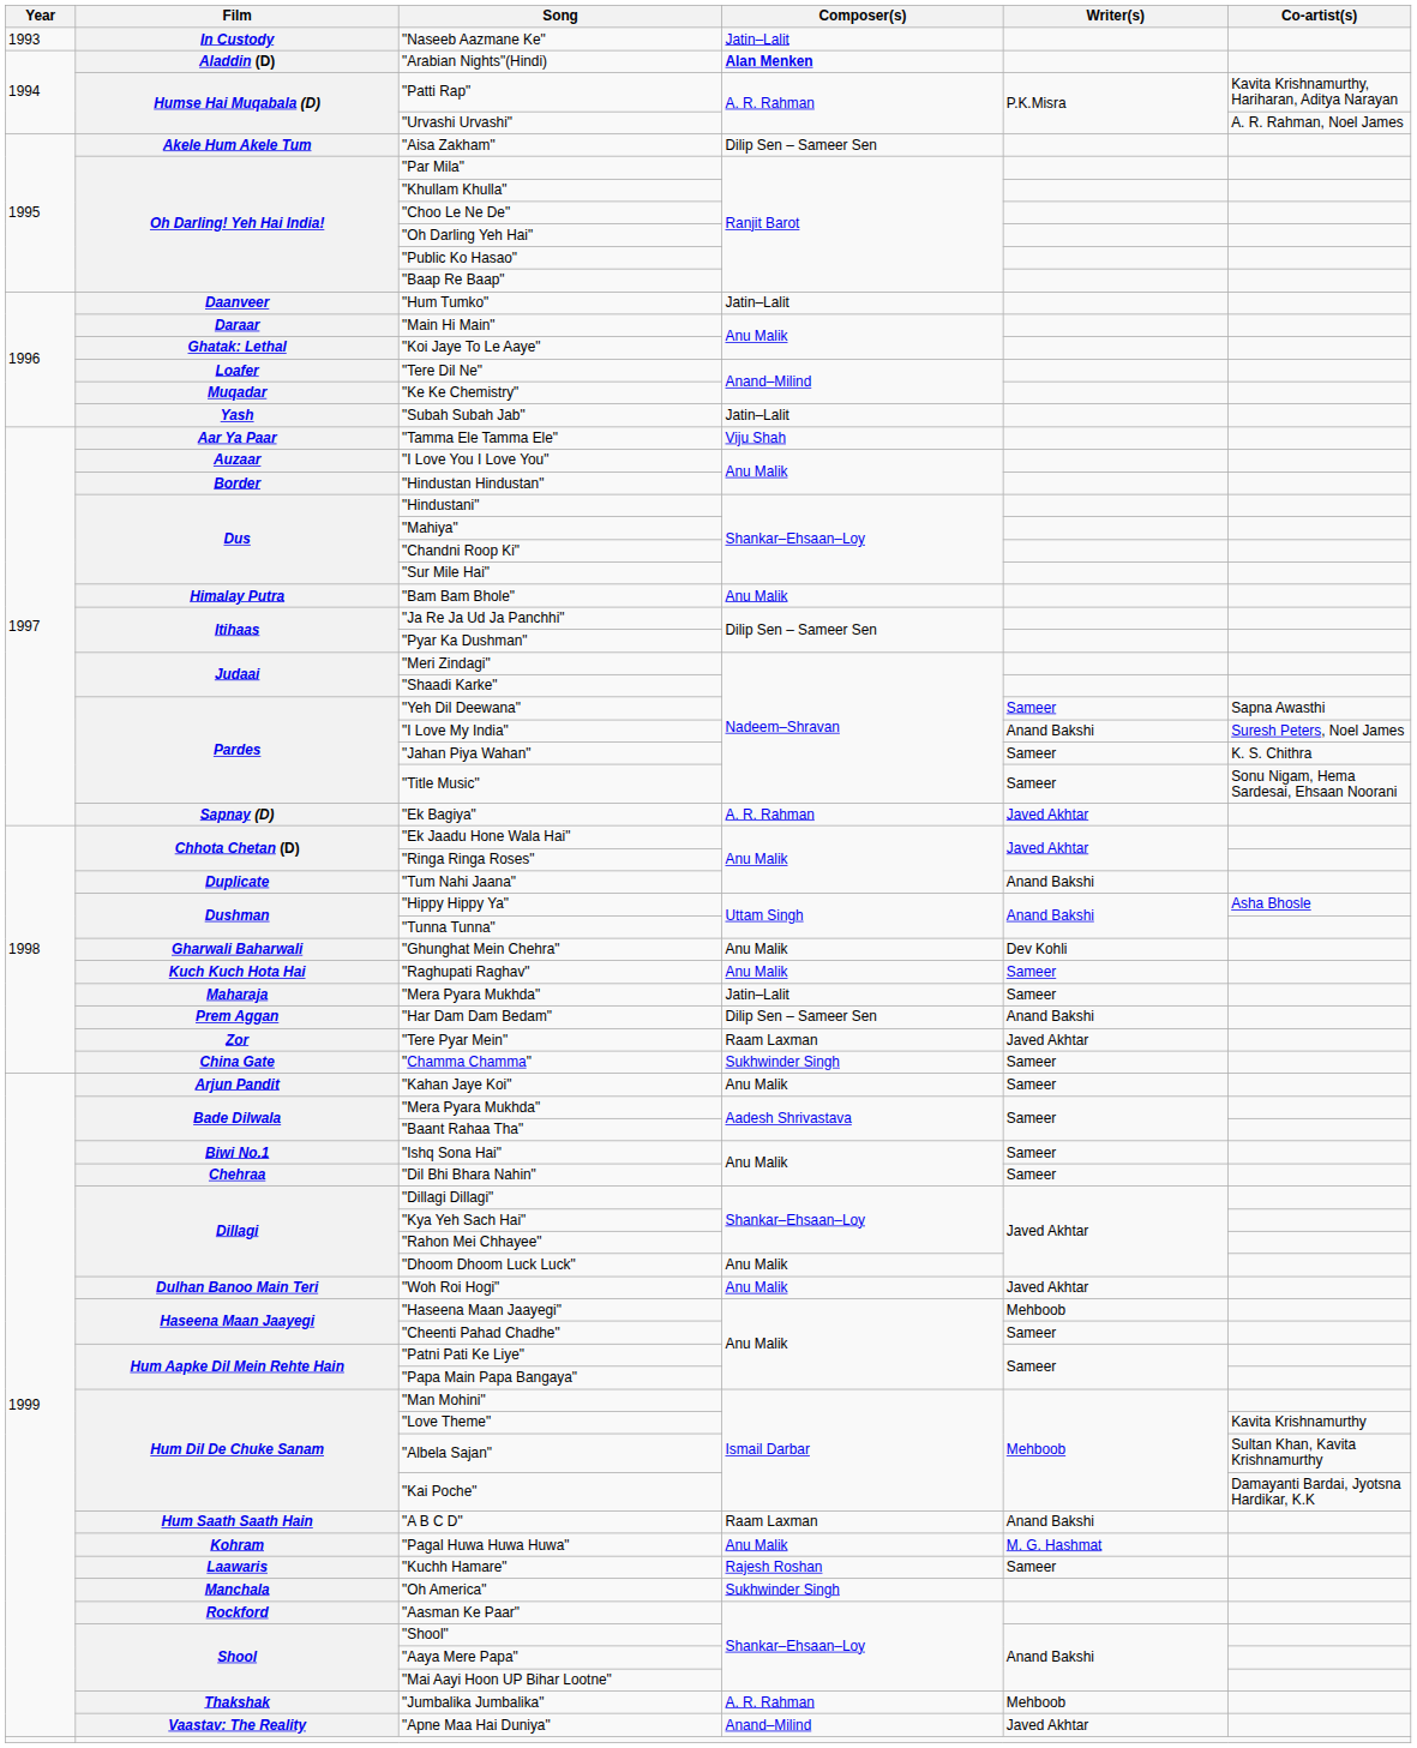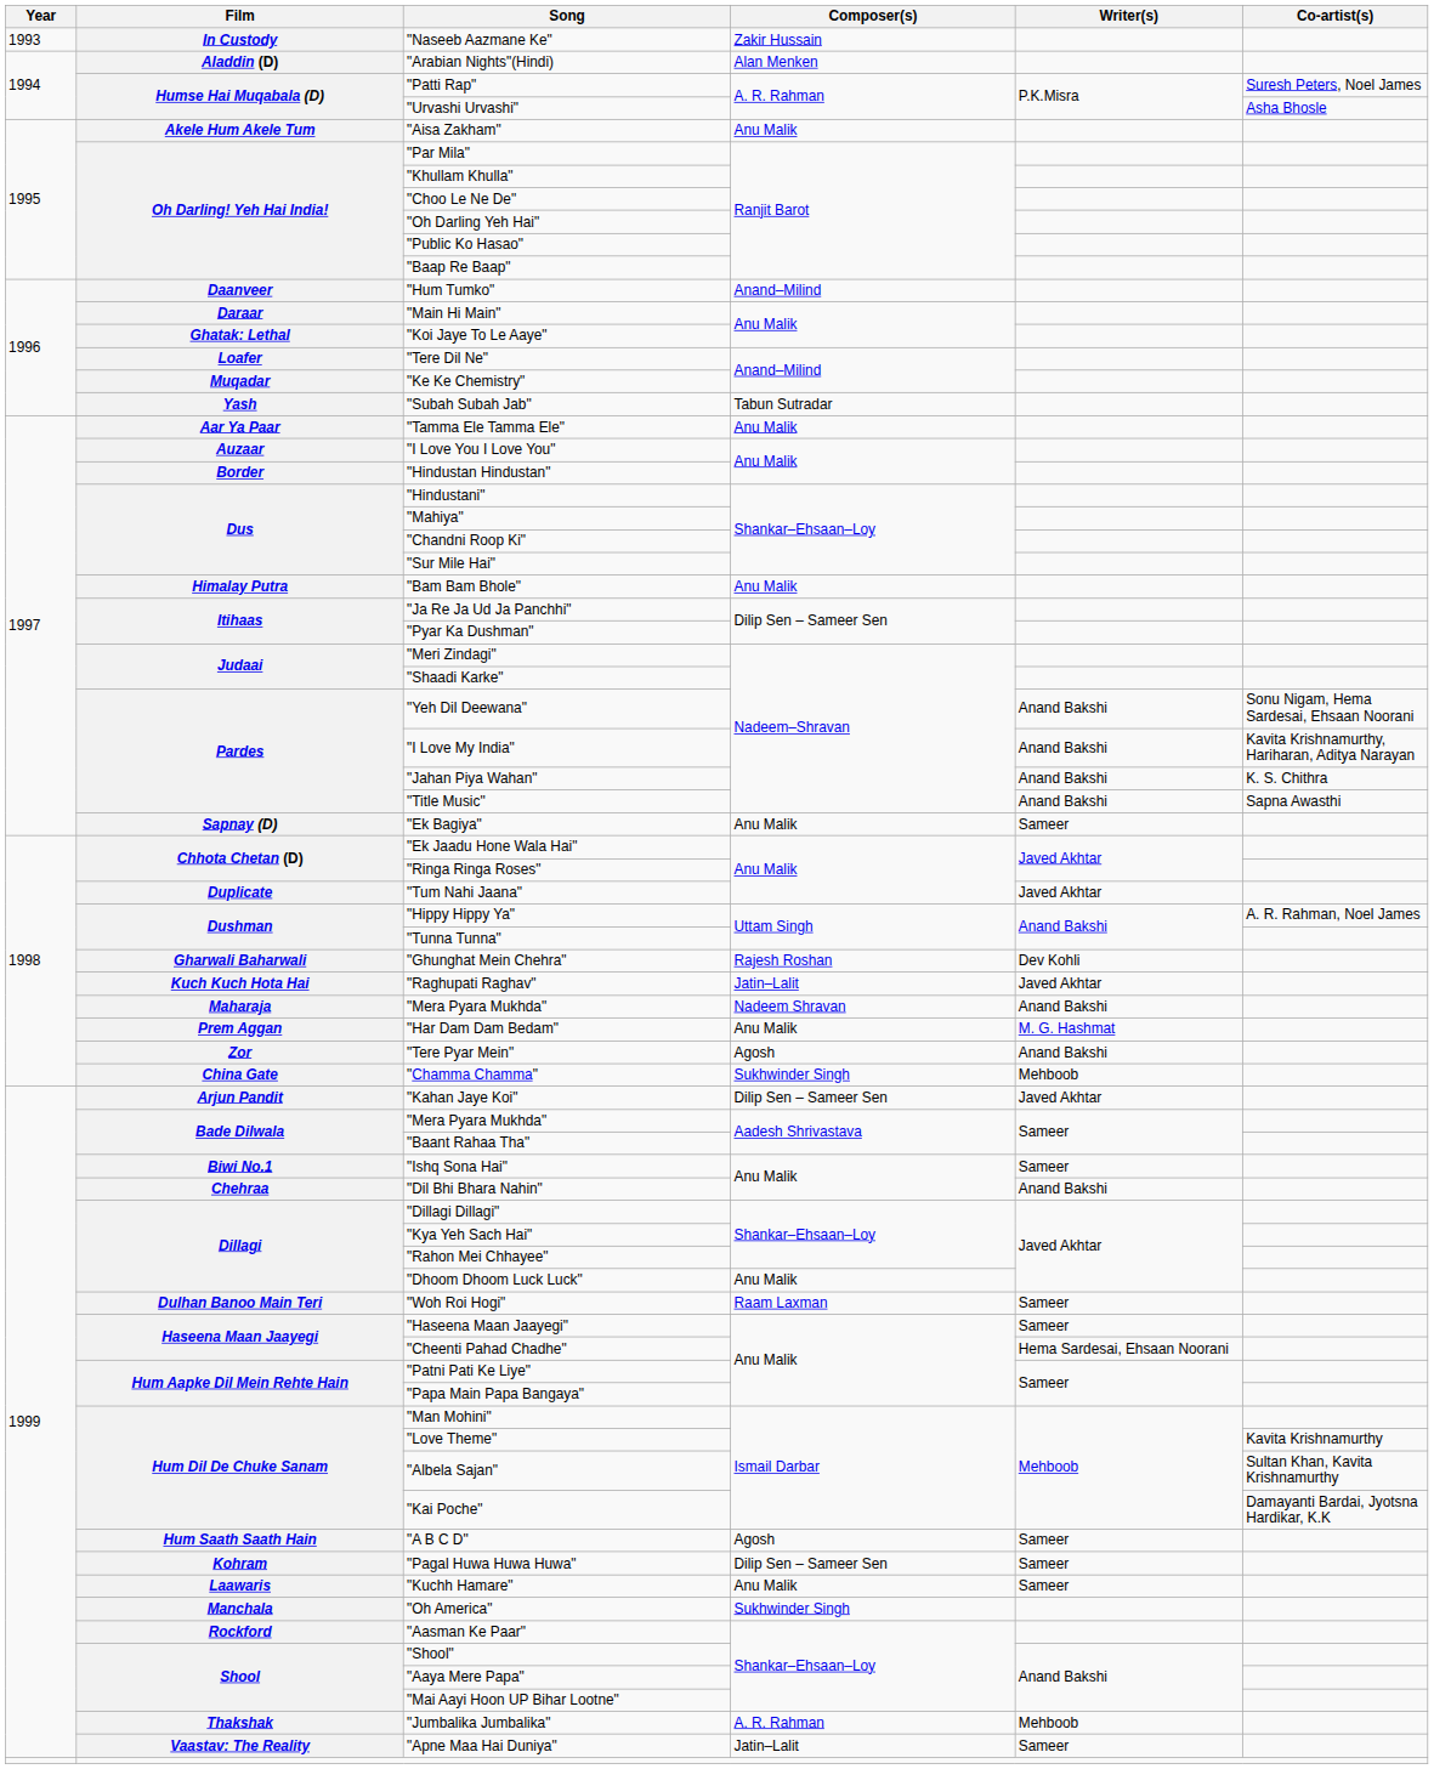"Naseeb Aazmane Ke" | Composer(s): Jatin–Lalit -> Zakir Hussain
"Arabian Nights"(Hindi) | Composer(s): bold -> normal
"Patti Rap" | Co-artist(s): Kavita Krishnamurthy, Hariharan, Aditya Narayan -> Suresh Peters, Noel James
"Urvashi Urvashi" | Co-artist(s): A. R. Rahman, Noel James -> Asha Bhosle
"Aisa Zakham" | Composer(s): Dilip Sen – Sameer Sen -> Anu Malik
"Hum Tumko" | Composer(s): Jatin–Lalit -> Anand–Milind
"Subah Subah Jab" | Composer(s): Jatin–Lalit -> Tabun Sutradar
"Tamma Ele Tamma Ele" | Composer(s): Viju Shah -> Anu Malik
"Yeh Dil Deewana" | Writer(s): Sameer -> Anand Bakshi
"Yeh Dil Deewana" | Co-artist(s): Sapna Awasthi -> Sonu Nigam, Hema Sardesai, Ehsaan Noorani
"I Love My India" | Co-artist(s): Suresh Peters, Noel James -> Kavita Krishnamurthy, Hariharan, Aditya Narayan
"Jahan Piya Wahan" | Writer(s): Sameer -> Anand Bakshi
"Title Music" | Writer(s): Sameer -> Anand Bakshi
"Title Music" | Co-artist(s): Sonu Nigam, Hema Sardesai, Ehsaan Noorani -> Sapna Awasthi
"Ek Bagiya" | Composer(s): A. R. Rahman -> Anu Malik
"Ek Bagiya" | Writer(s): Javed Akhtar -> Sameer
"Tum Nahi Jaana" | Writer(s): Anand Bakshi -> Javed Akhtar
"Hippy Hippy Ya" | Co-artist(s): Asha Bhosle -> A. R. Rahman, Noel James
"Ghunghat Mein Chehra" | Composer(s): Anu Malik -> Rajesh Roshan
"Raghupati Raghav" | Composer(s): Anu Malik -> Jatin–Lalit
"Raghupati Raghav" | Writer(s): Sameer -> Javed Akhtar
Maharaja / "Mera Pyara Mukhda" | Composer(s): Jatin–Lalit -> Nadeem Shravan
Maharaja / "Mera Pyara Mukhda" | Writer(s): Sameer -> Anand Bakshi
"Har Dam Dam Bedam" | Composer(s): Dilip Sen – Sameer Sen -> Anu Malik
"Har Dam Dam Bedam" | Writer(s): Anand Bakshi -> M. G. Hashmat
"Tere Pyar Mein" | Composer(s): Raam Laxman -> Agosh
"Tere Pyar Mein" | Writer(s): Javed Akhtar -> Anand Bakshi
"Chamma Chamma" | Writer(s): Sameer -> Mehboob
"Kahan Jaye Koi" | Composer(s): Anu Malik -> Dilip Sen – Sameer Sen
"Kahan Jaye Koi" | Writer(s): Sameer -> Javed Akhtar
"Dil Bhi Bhara Nahin" | Writer(s): Sameer -> Anand Bakshi
"Woh Roi Hogi" | Composer(s): Anu Malik -> Raam Laxman
"Woh Roi Hogi" | Writer(s): Javed Akhtar -> Sameer
"Haseena Maan Jaayegi" | Writer(s): Mehboob -> Sameer
"Cheenti Pahad Chadhe" | Writer(s): Sameer -> Hema Sardesai, Ehsaan Noorani
"A B C D" | Composer(s): Raam Laxman -> Agosh
"A B C D" | Writer(s): Anand Bakshi -> Sameer
"Pagal Huwa Huwa Huwa" | Composer(s): Anu Malik -> Dilip Sen – Sameer Sen
"Pagal Huwa Huwa Huwa" | Writer(s): M. G. Hashmat -> Sameer
"Kuchh Hamare" | Composer(s): Rajesh Roshan -> Anu Malik
"Apne Maa Hai Duniya" | Composer(s): Anand–Milind -> Jatin–Lalit
"Apne Maa Hai Duniya" | Writer(s): Javed Akhtar -> Sameer
